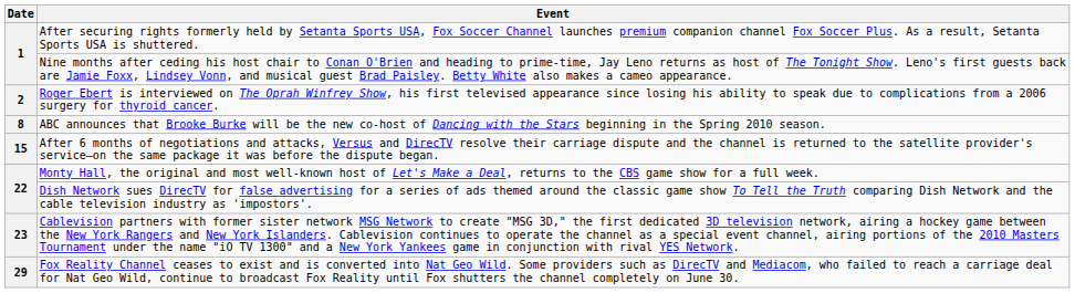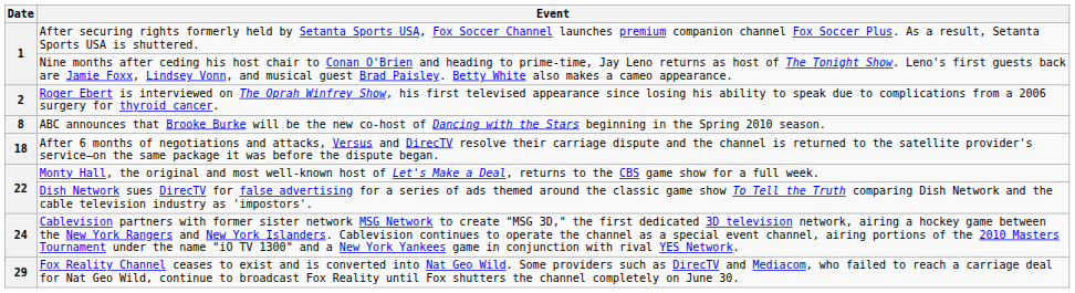row 6 | Date: 15 -> 18
row 9 | Date: 23 -> 24
